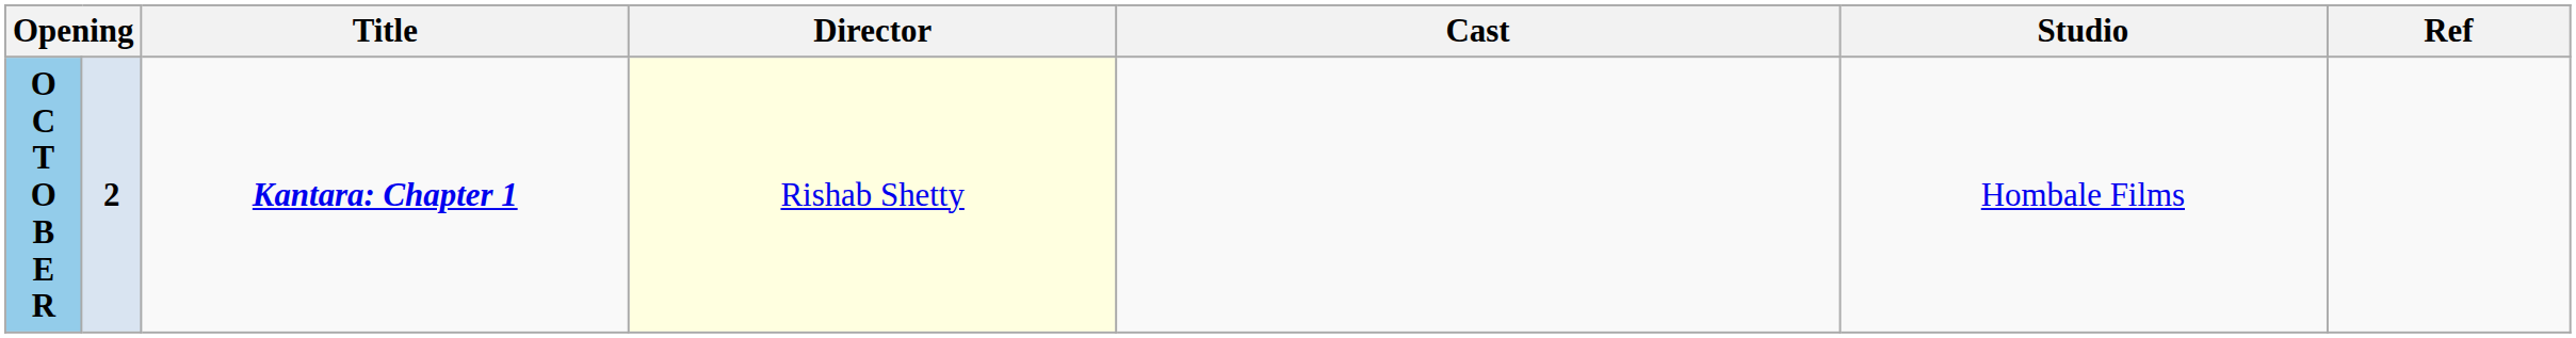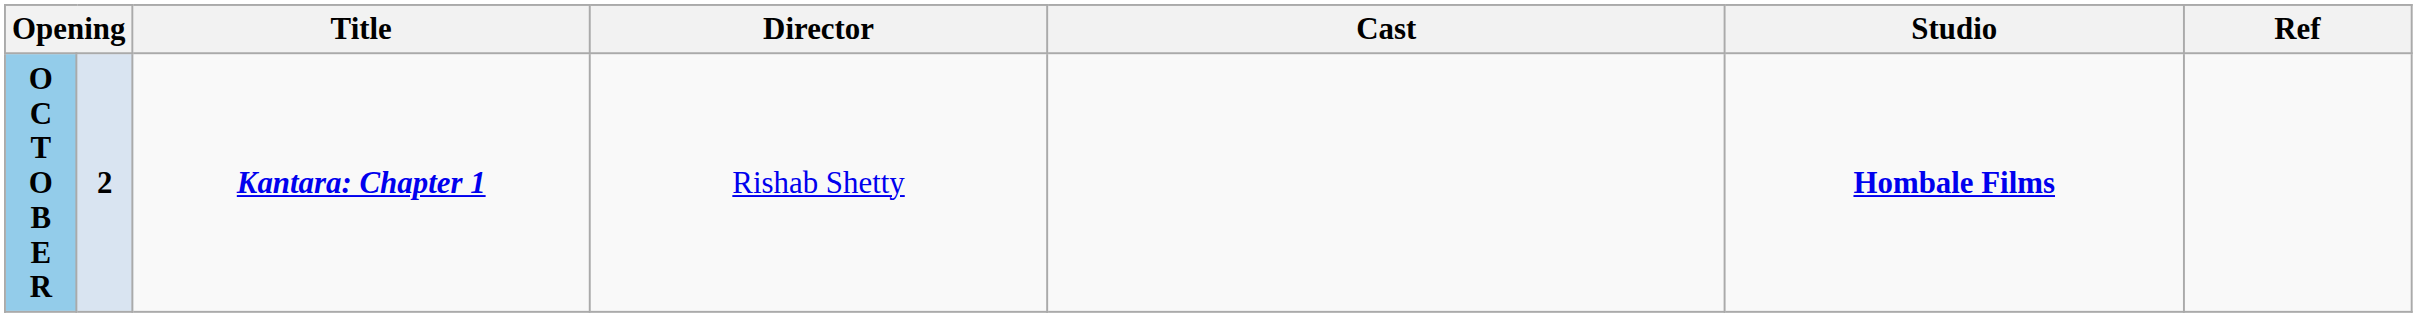O C T O B E R | Director: lightyellow background -> no background
O C T O B E R | Studio: normal -> bold
